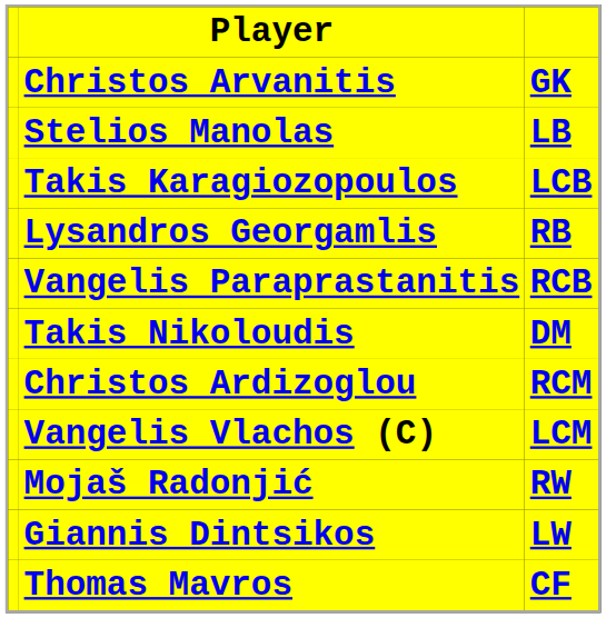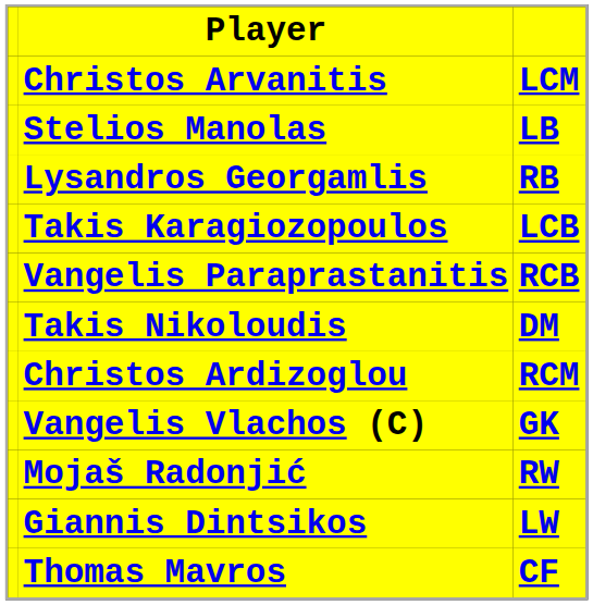Christos Arvanitis | column 2: GK -> LCM
rows swapped: Takis Karagiozopoulos <-> Lysandros Georgamlis
Vangelis Vlachos (C) | column 2: LCM -> GK
